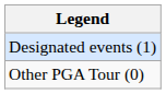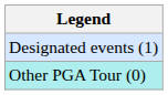row 3 | column 1: no background -> paleturquoise background
